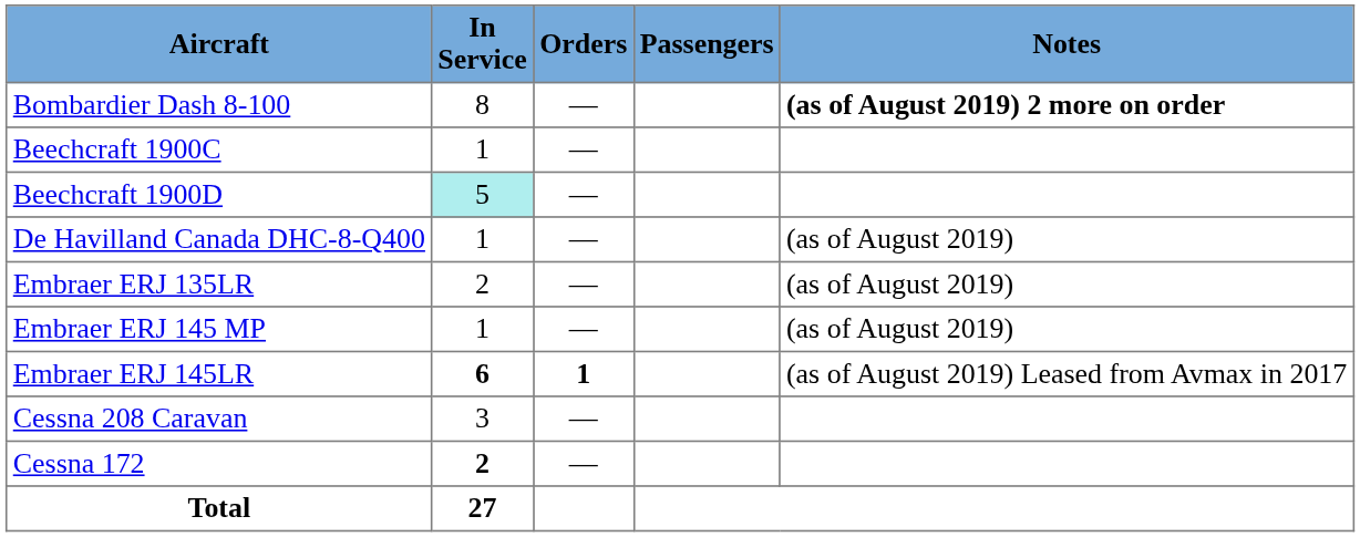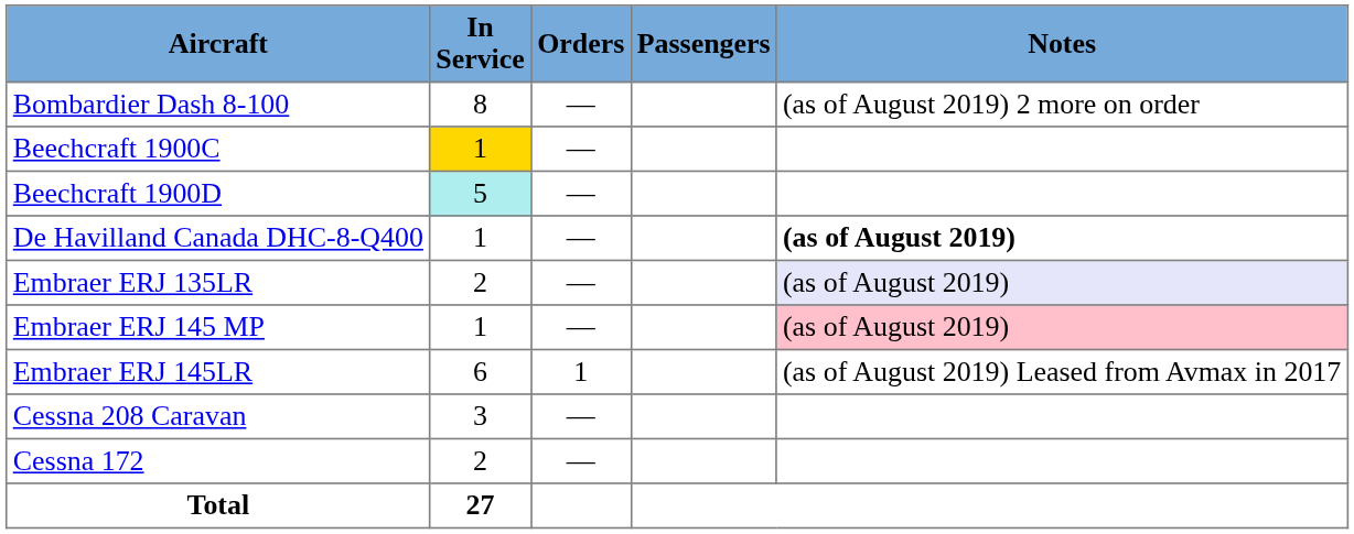Bombardier Dash 8-100 | Notes: bold -> normal
Beechcraft 1900C | In Service: no background -> gold background
De Havilland Canada DHC-8-Q400 | Notes: normal -> bold
Embraer ERJ 135LR | Notes: no background -> lavender background
Embraer ERJ 145 MP | Notes: no background -> pink background
Embraer ERJ 145LR | In Service: bold -> normal
Embraer ERJ 145LR | Orders: bold -> normal
Cessna 172 | In Service: bold -> normal
